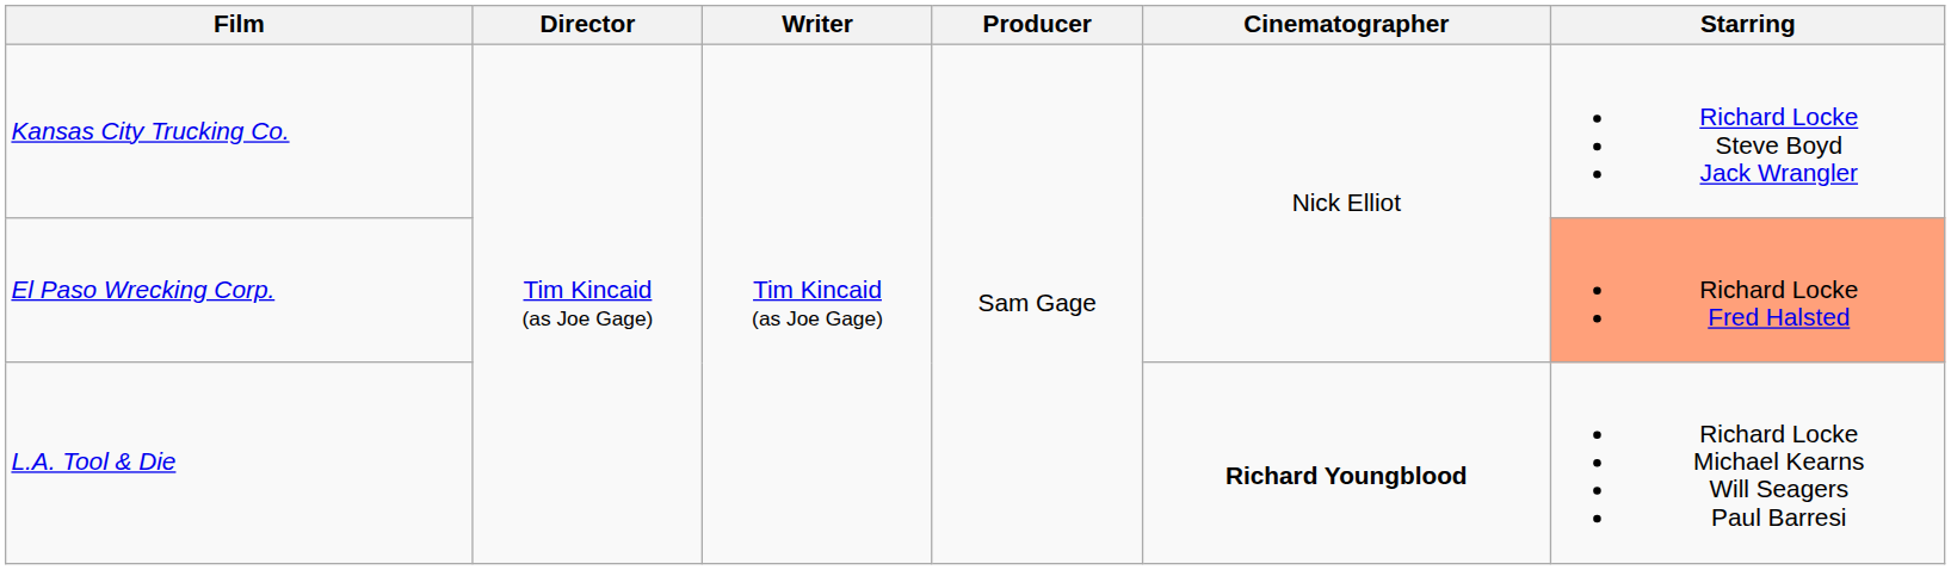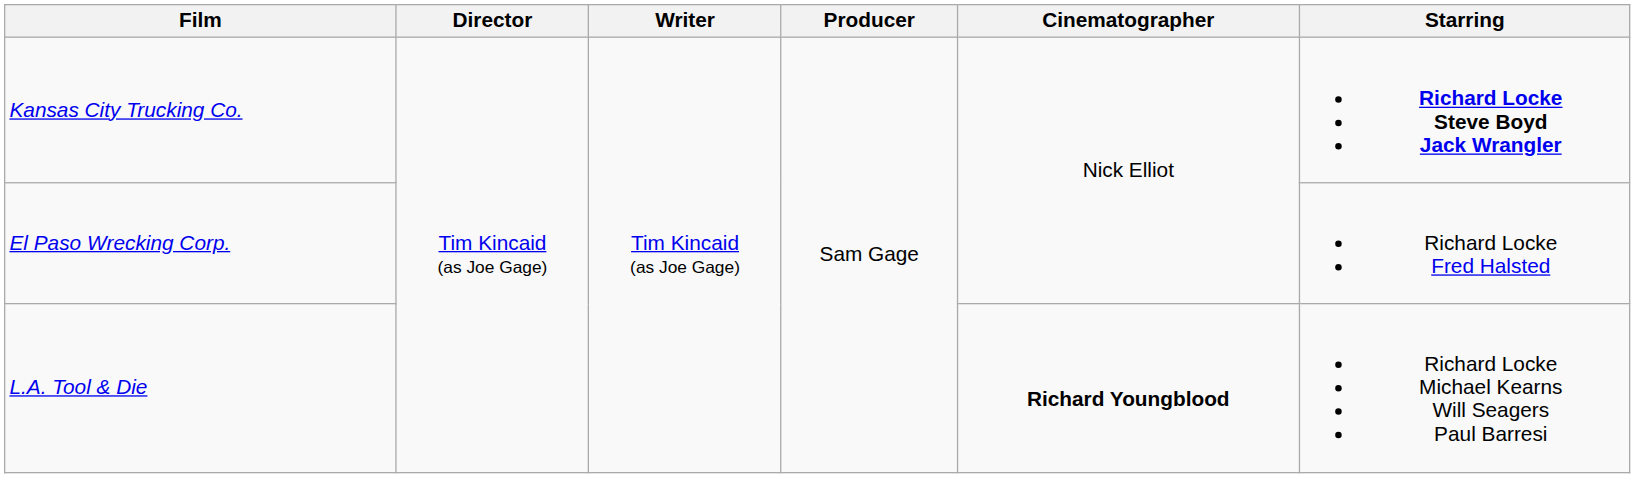Kansas City Trucking Co. | Starring: normal -> bold
El Paso Wrecking Corp. | Starring: lightsalmon background -> no background
